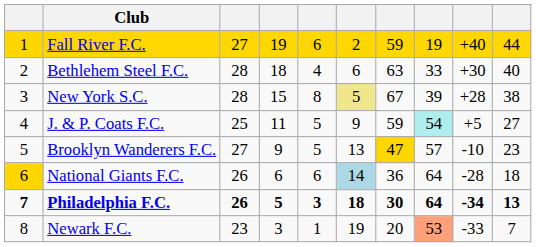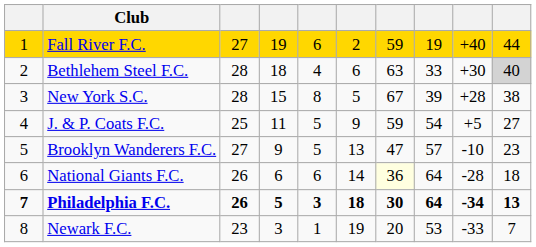Bethlehem Steel F.C. | column 10: no background -> lightgrey background
New York S.C. | column 6: khaki background -> no background
J. & P. Coats F.C. | column 8: paleturquoise background -> no background
Brooklyn Wanderers F.C. | column 7: gold background -> no background
National Giants F.C. | column 1: gold background -> no background
National Giants F.C. | column 6: lightblue background -> no background
National Giants F.C. | column 7: no background -> lightyellow background
Newark F.C. | column 8: lightsalmon background -> no background
